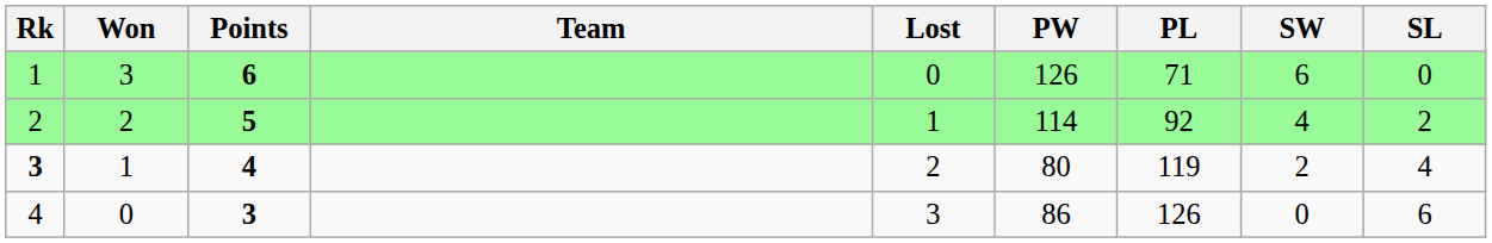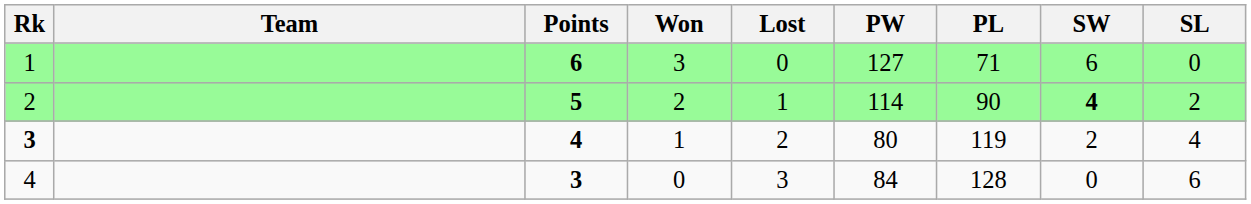columns swapped: Team <-> Won
row 2 | PW: 126 -> 127
row 3 | PL: 92 -> 90
row 3 | SW: normal -> bold
row 5 | PW: 86 -> 84
row 5 | PL: 126 -> 128
